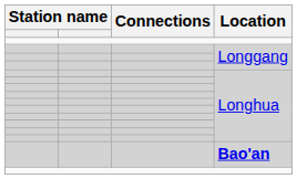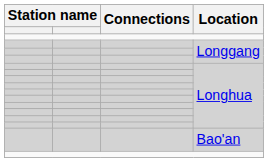Bao'an | Location: bold -> normal
